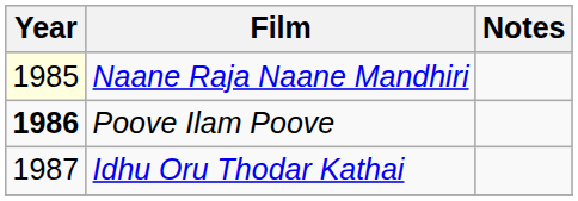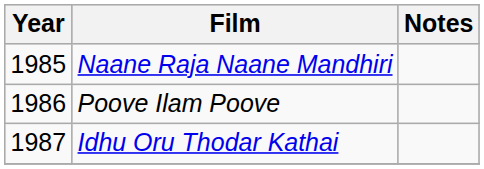Naane Raja Naane Mandhiri | Year: lightyellow background -> no background
Poove Ilam Poove | Year: bold -> normal
